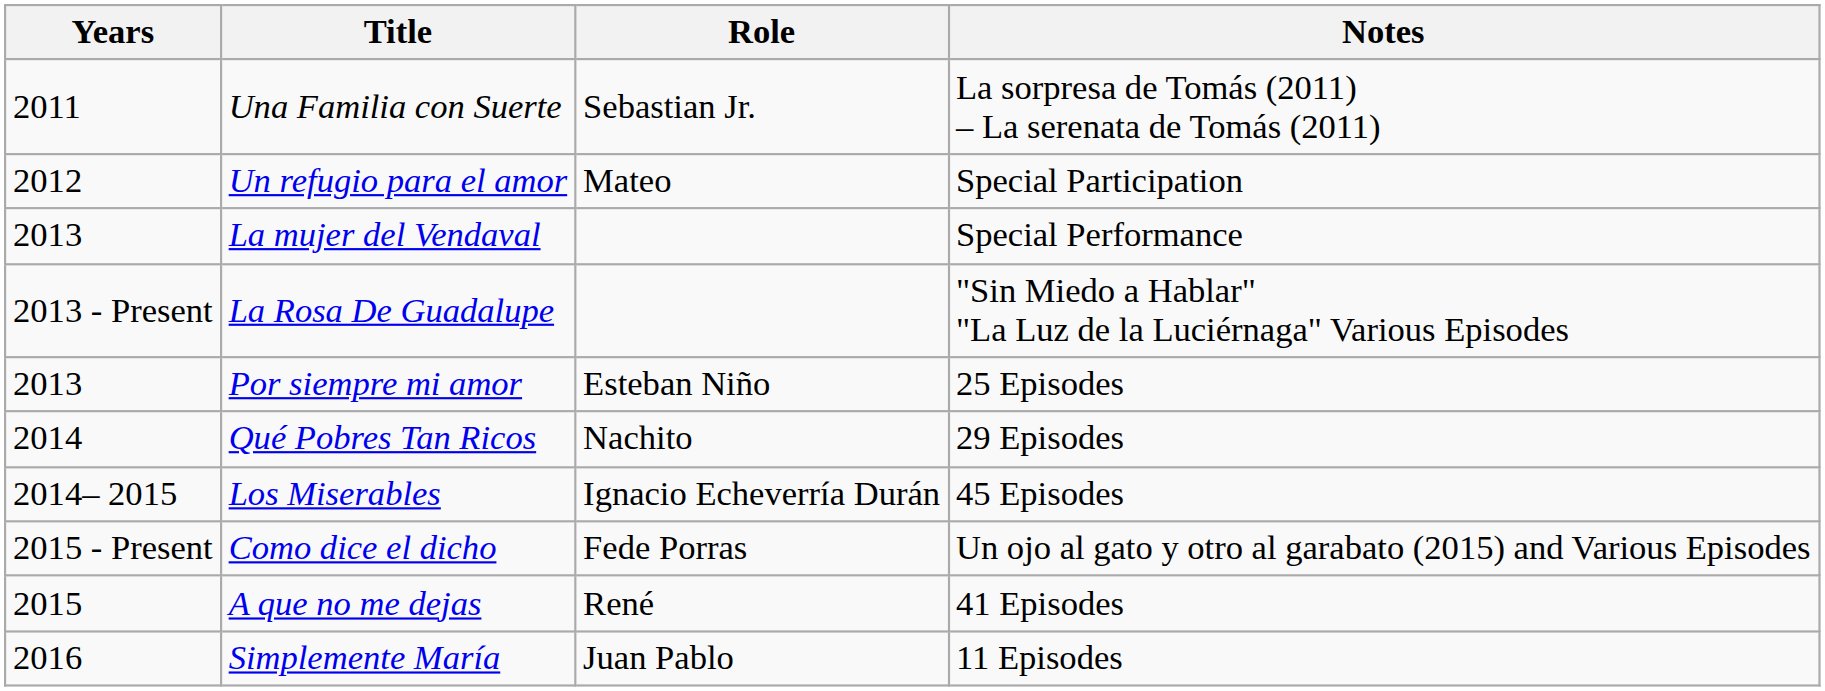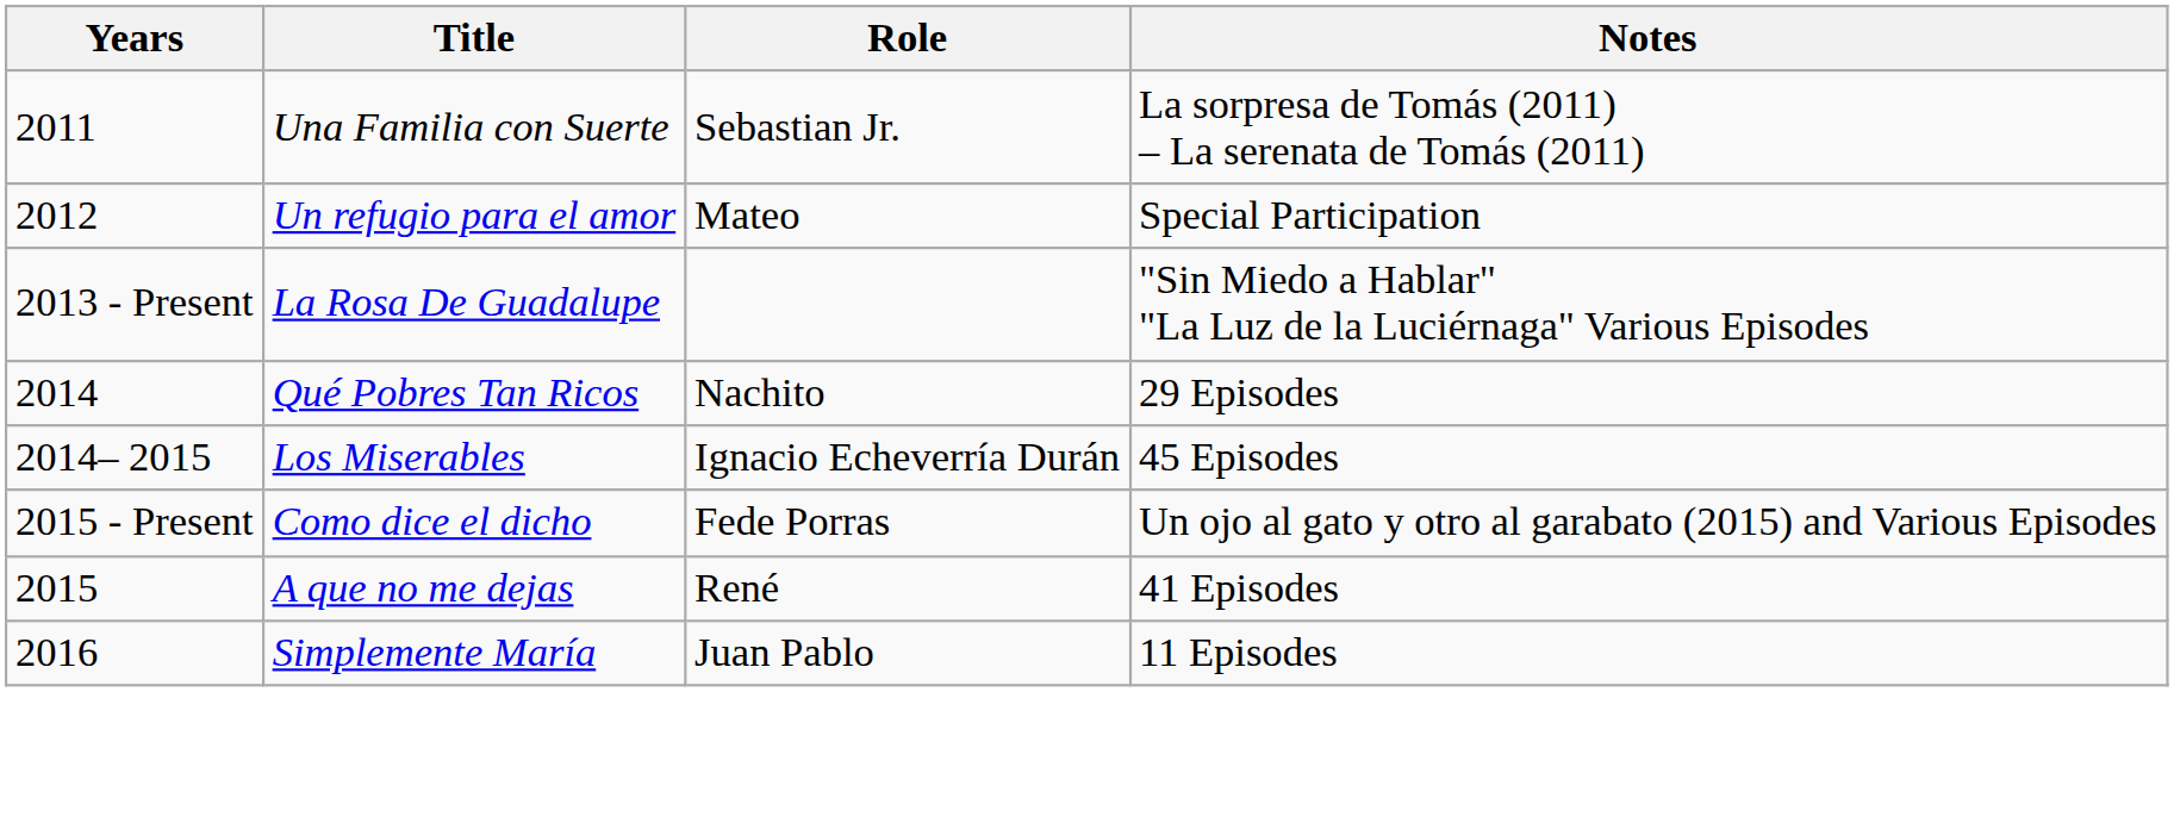- row: 2013 | La mujer del Vendaval | Special Performance
- row: 2013 | Por siempre mi amor | Esteban Niño | 25 Episodes
